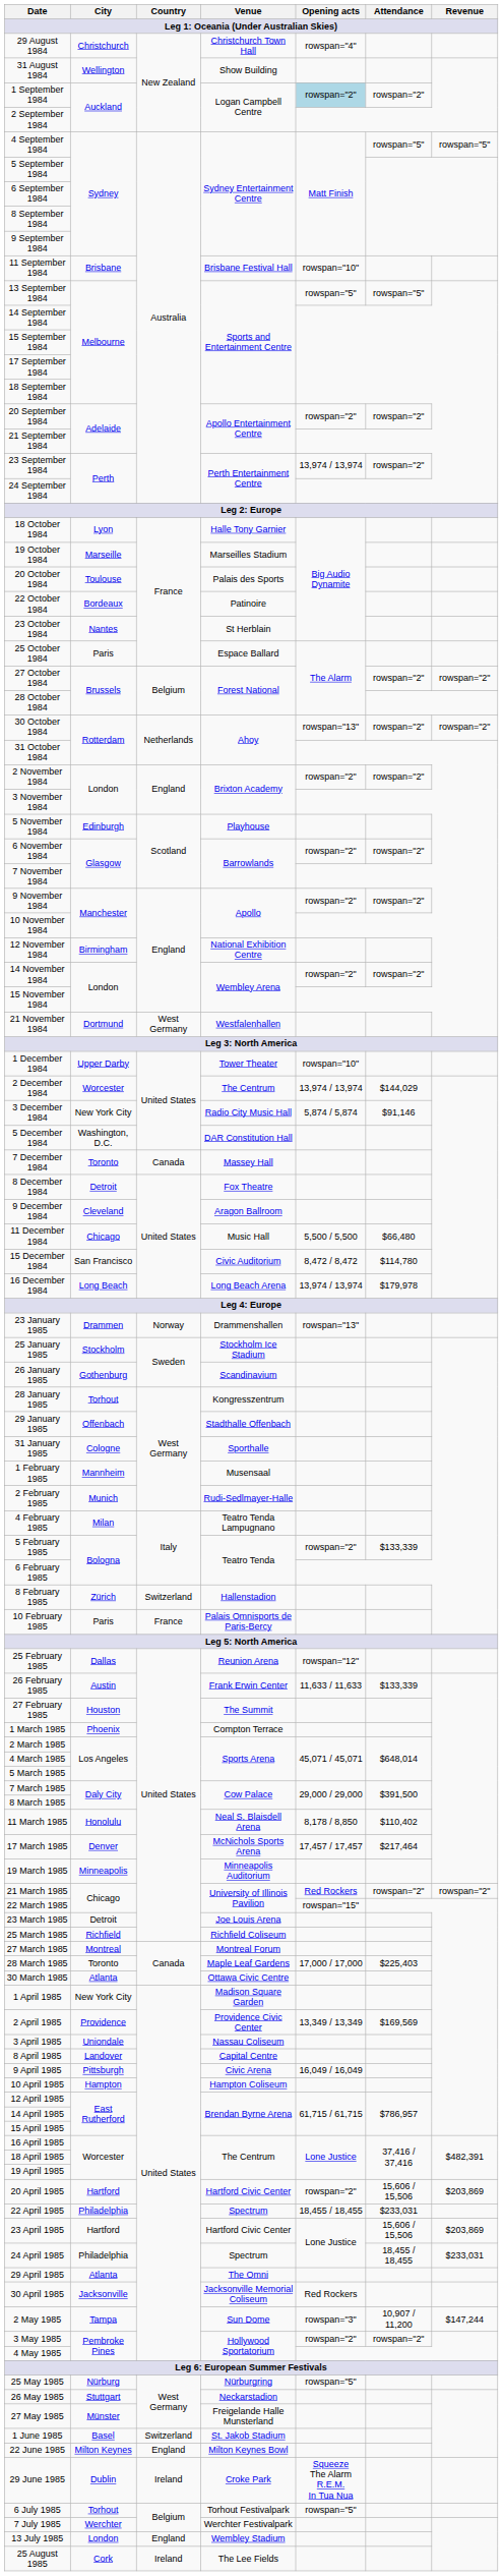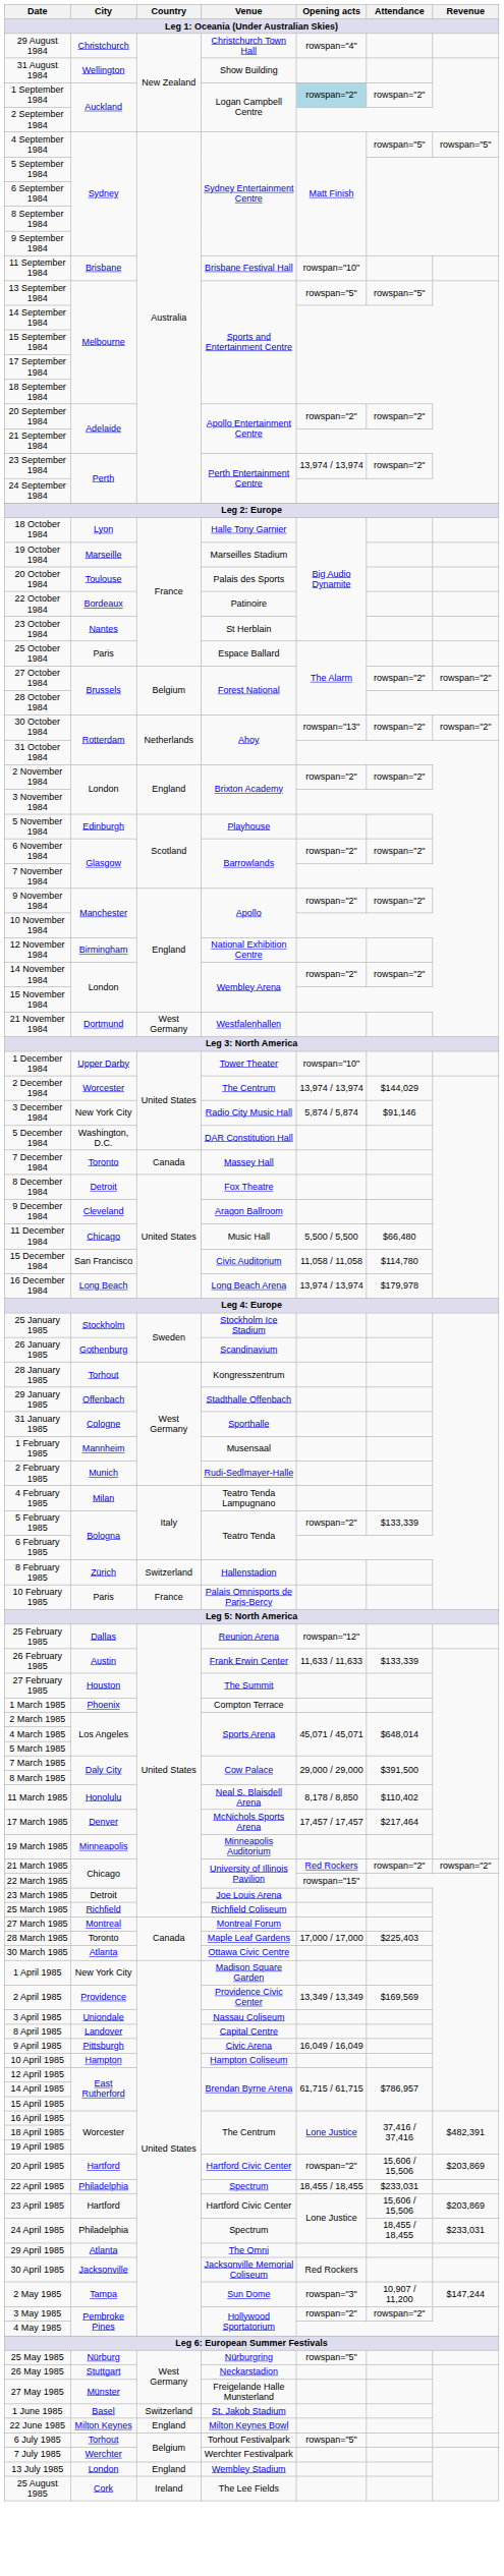15 December 1984 | Opening acts: 8,472 / 8,472 -> 11,058 / 11,058
- row: 23 January 1985 | Drammen | Norway | Drammenshallen | rowspan="13"
- row: 29 June 1985 | Dublin | Ireland | Croke Park | Squeeze The Alarm R.E.M. In Tua Nua
